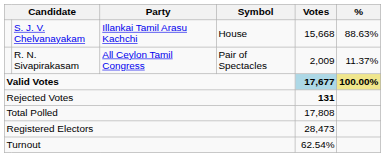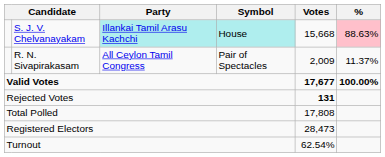S. J. V. Chelvanayakam | Party: no background -> paleturquoise background
S. J. V. Chelvanayakam | Symbol: no background -> paleturquoise background
S. J. V. Chelvanayakam | %: no background -> pink background
Valid Votes | Votes: lightblue background -> no background
Valid Votes | %: khaki background -> no background
